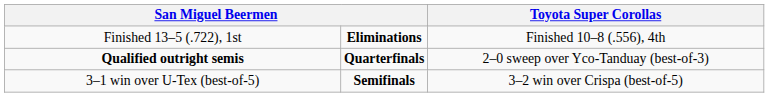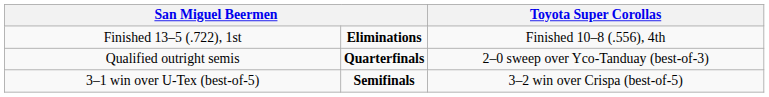Qualified outright semis | column 1: bold -> normal
